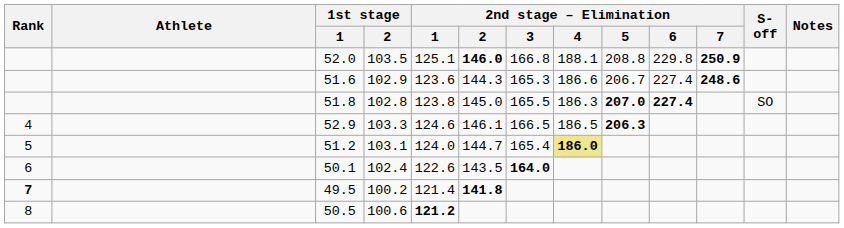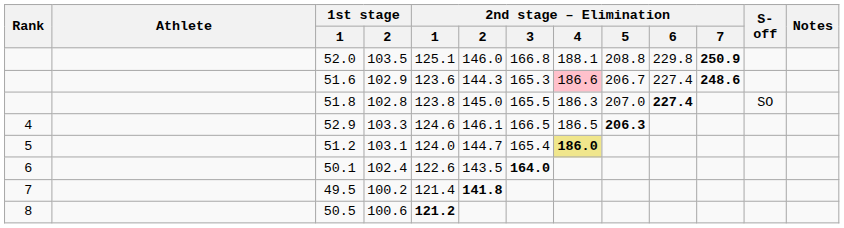52.0 | 2nd stage – Elimination / 2: bold -> normal
51.6 | 2nd stage – Elimination / 4: no background -> pink background
51.8 | 2nd stage – Elimination / 5: bold -> normal
49.5 | Rank: bold -> normal
